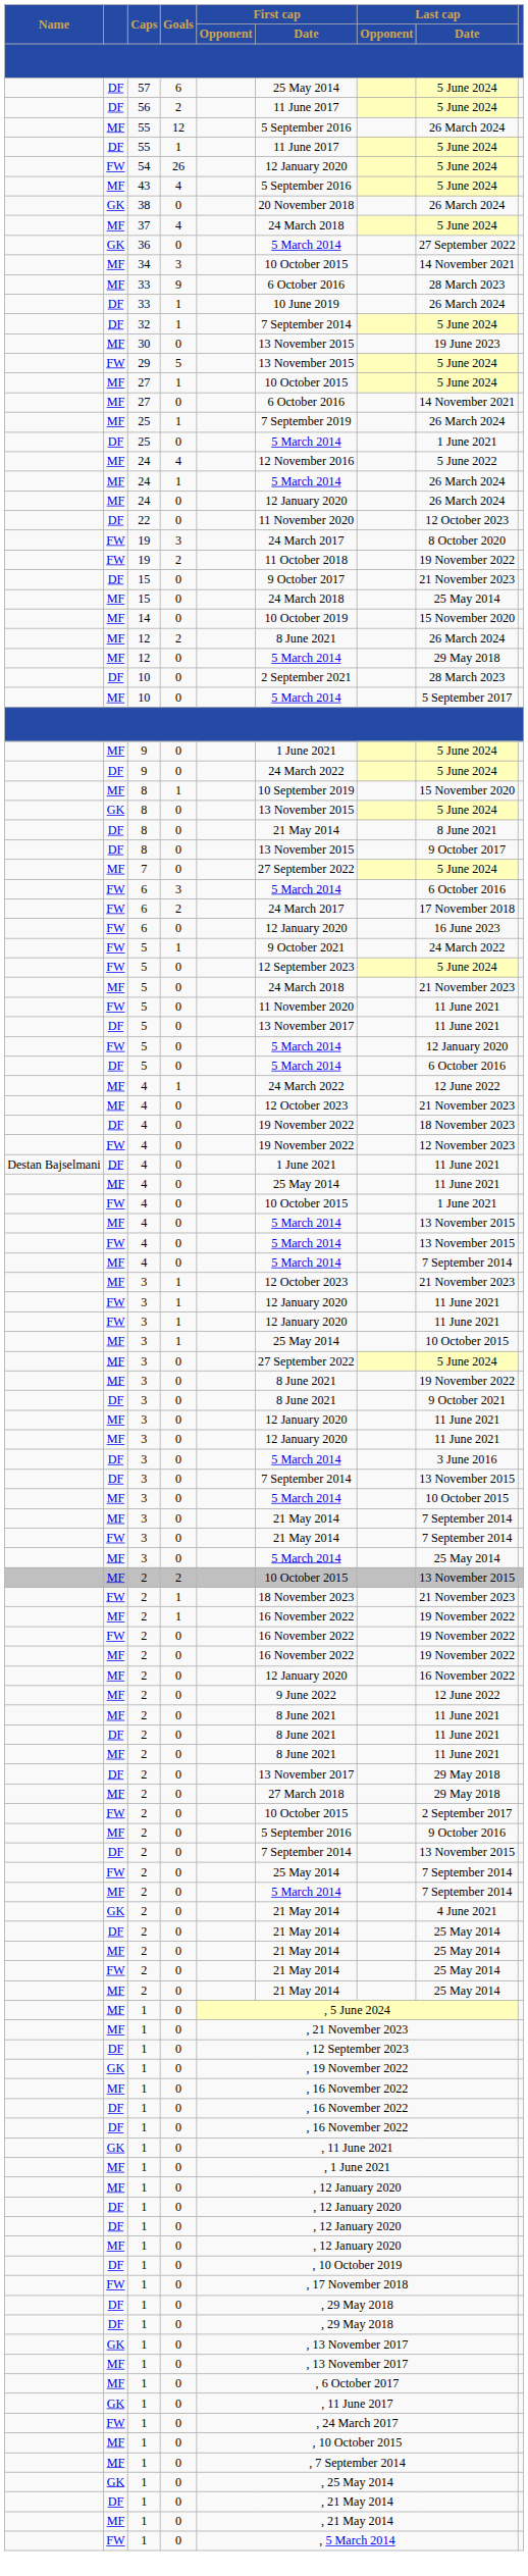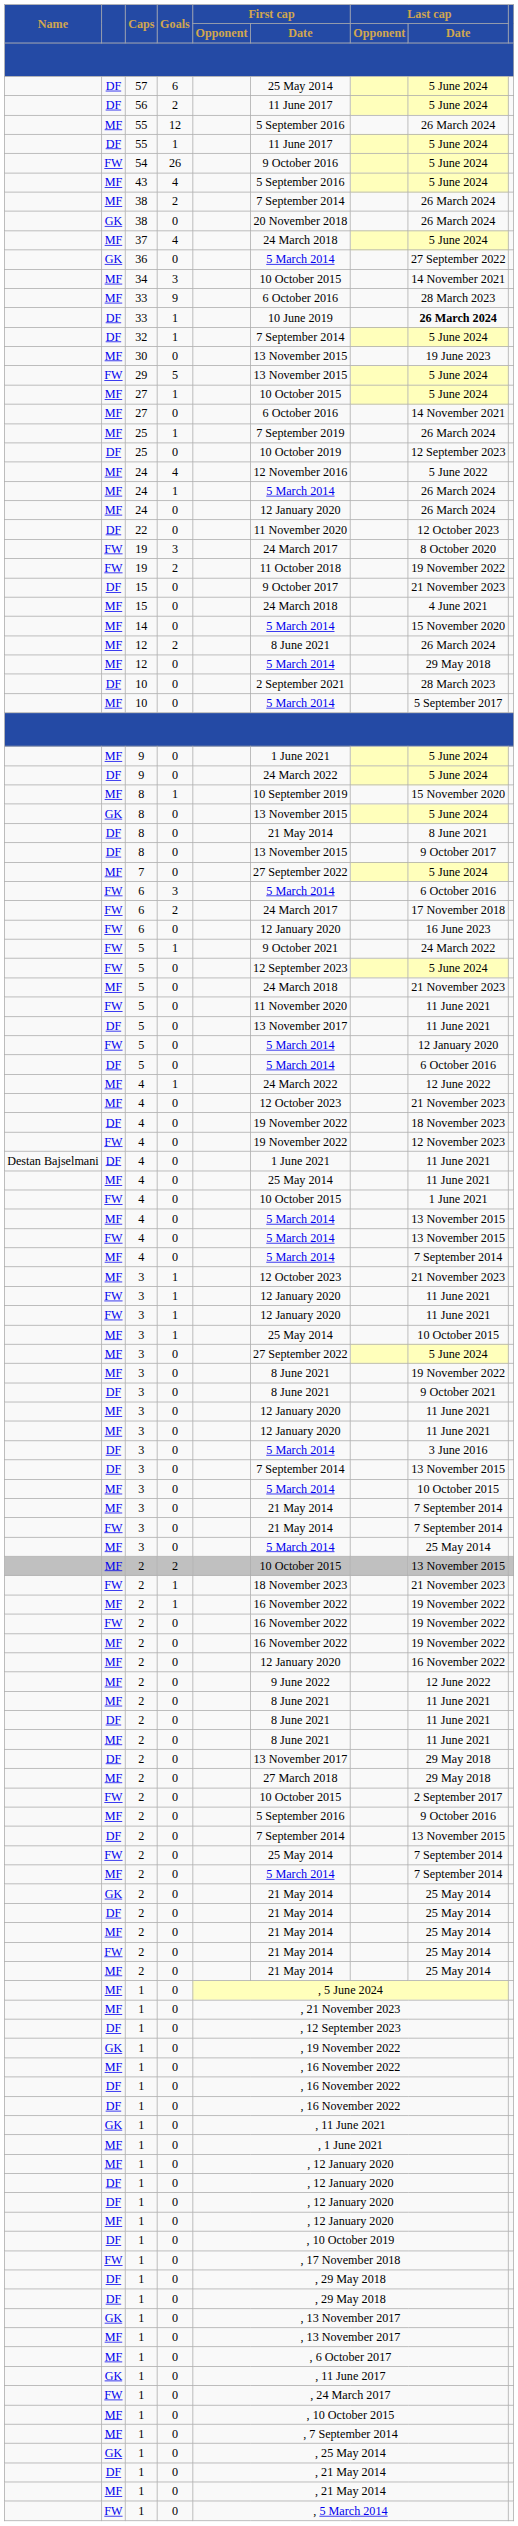54 | First cap / Date: 12 January 2020 -> 9 October 2016
+ row: MF | 38 | 2 | 7 September 2014 | 26 March 2024
DF / 33 | Last cap / Date: normal -> bold
DF / 25 | First cap / Date: 5 March 2014 -> 10 October 2019
DF / 25 | Last cap / Date: 1 June 2021 -> 12 September 2023
MF / 15 | Last cap / Date: 25 May 2014 -> 4 June 2021
14 | First cap / Date: 10 October 2019 -> 5 March 2014
GK / 2 | Last cap / Date: 4 June 2021 -> 25 May 2014
